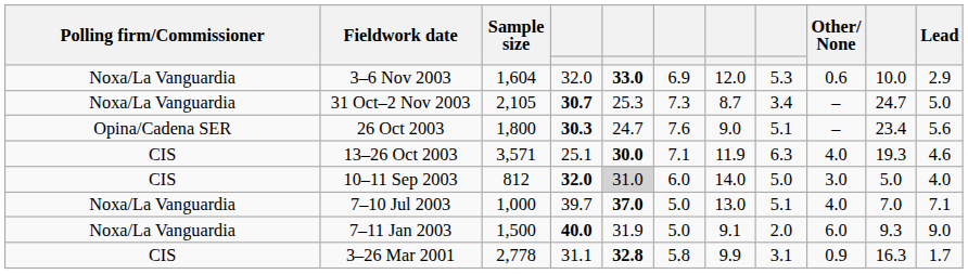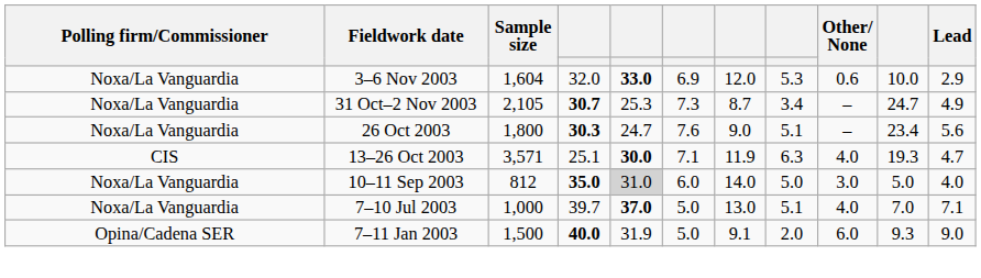31 Oct–2 Nov 2003 | Lead: 5.0 -> 4.9
26 Oct 2003 | Polling firm/Commissioner: Opina/Cadena SER -> Noxa/La Vanguardia
13–26 Oct 2003 | Lead: 4.6 -> 4.7
10–11 Sep 2003 | Polling firm/Commissioner: CIS -> Noxa/La Vanguardia
10–11 Sep 2003 | column 4: 32.0 -> 35.0
7–11 Jan 2003 | Polling firm/Commissioner: Noxa/La Vanguardia -> Opina/Cadena SER
- row: CIS | 3–26 Mar 2001 | 2,778 | 31.1 | 32.8 | 5.8 | 9.9 | 3.1 | 0.9 | 16.3 | 1.7
